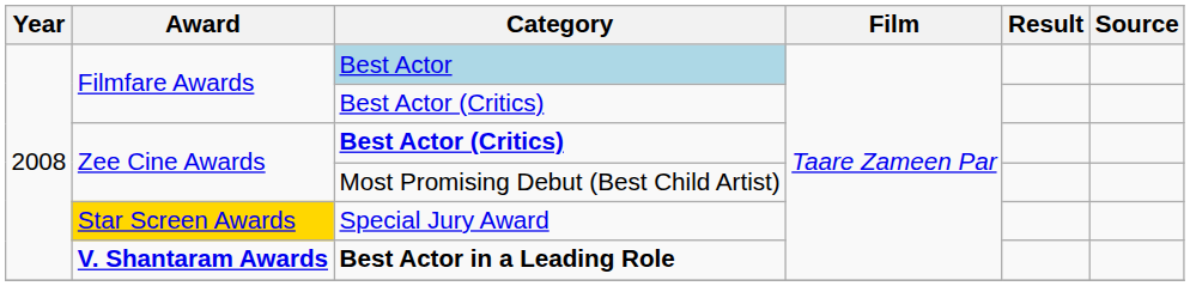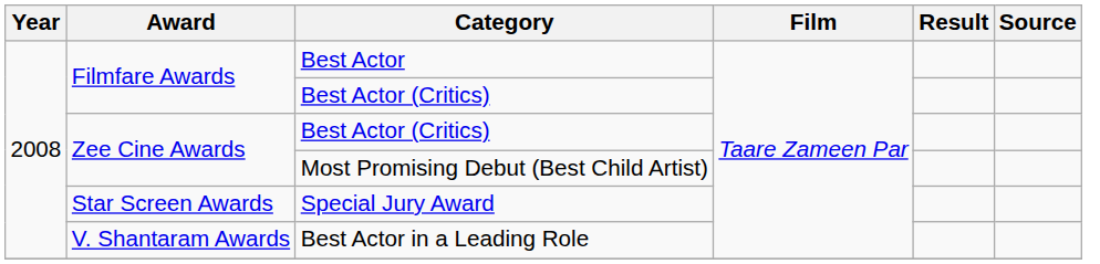Best Actor | Category: lightblue background -> no background
Zee Cine Awards / Best Actor (Critics) | Category: bold -> normal
Special Jury Award | Award: gold background -> no background
Best Actor in a Leading Role | Award: bold -> normal
Best Actor in a Leading Role | Category: bold -> normal
